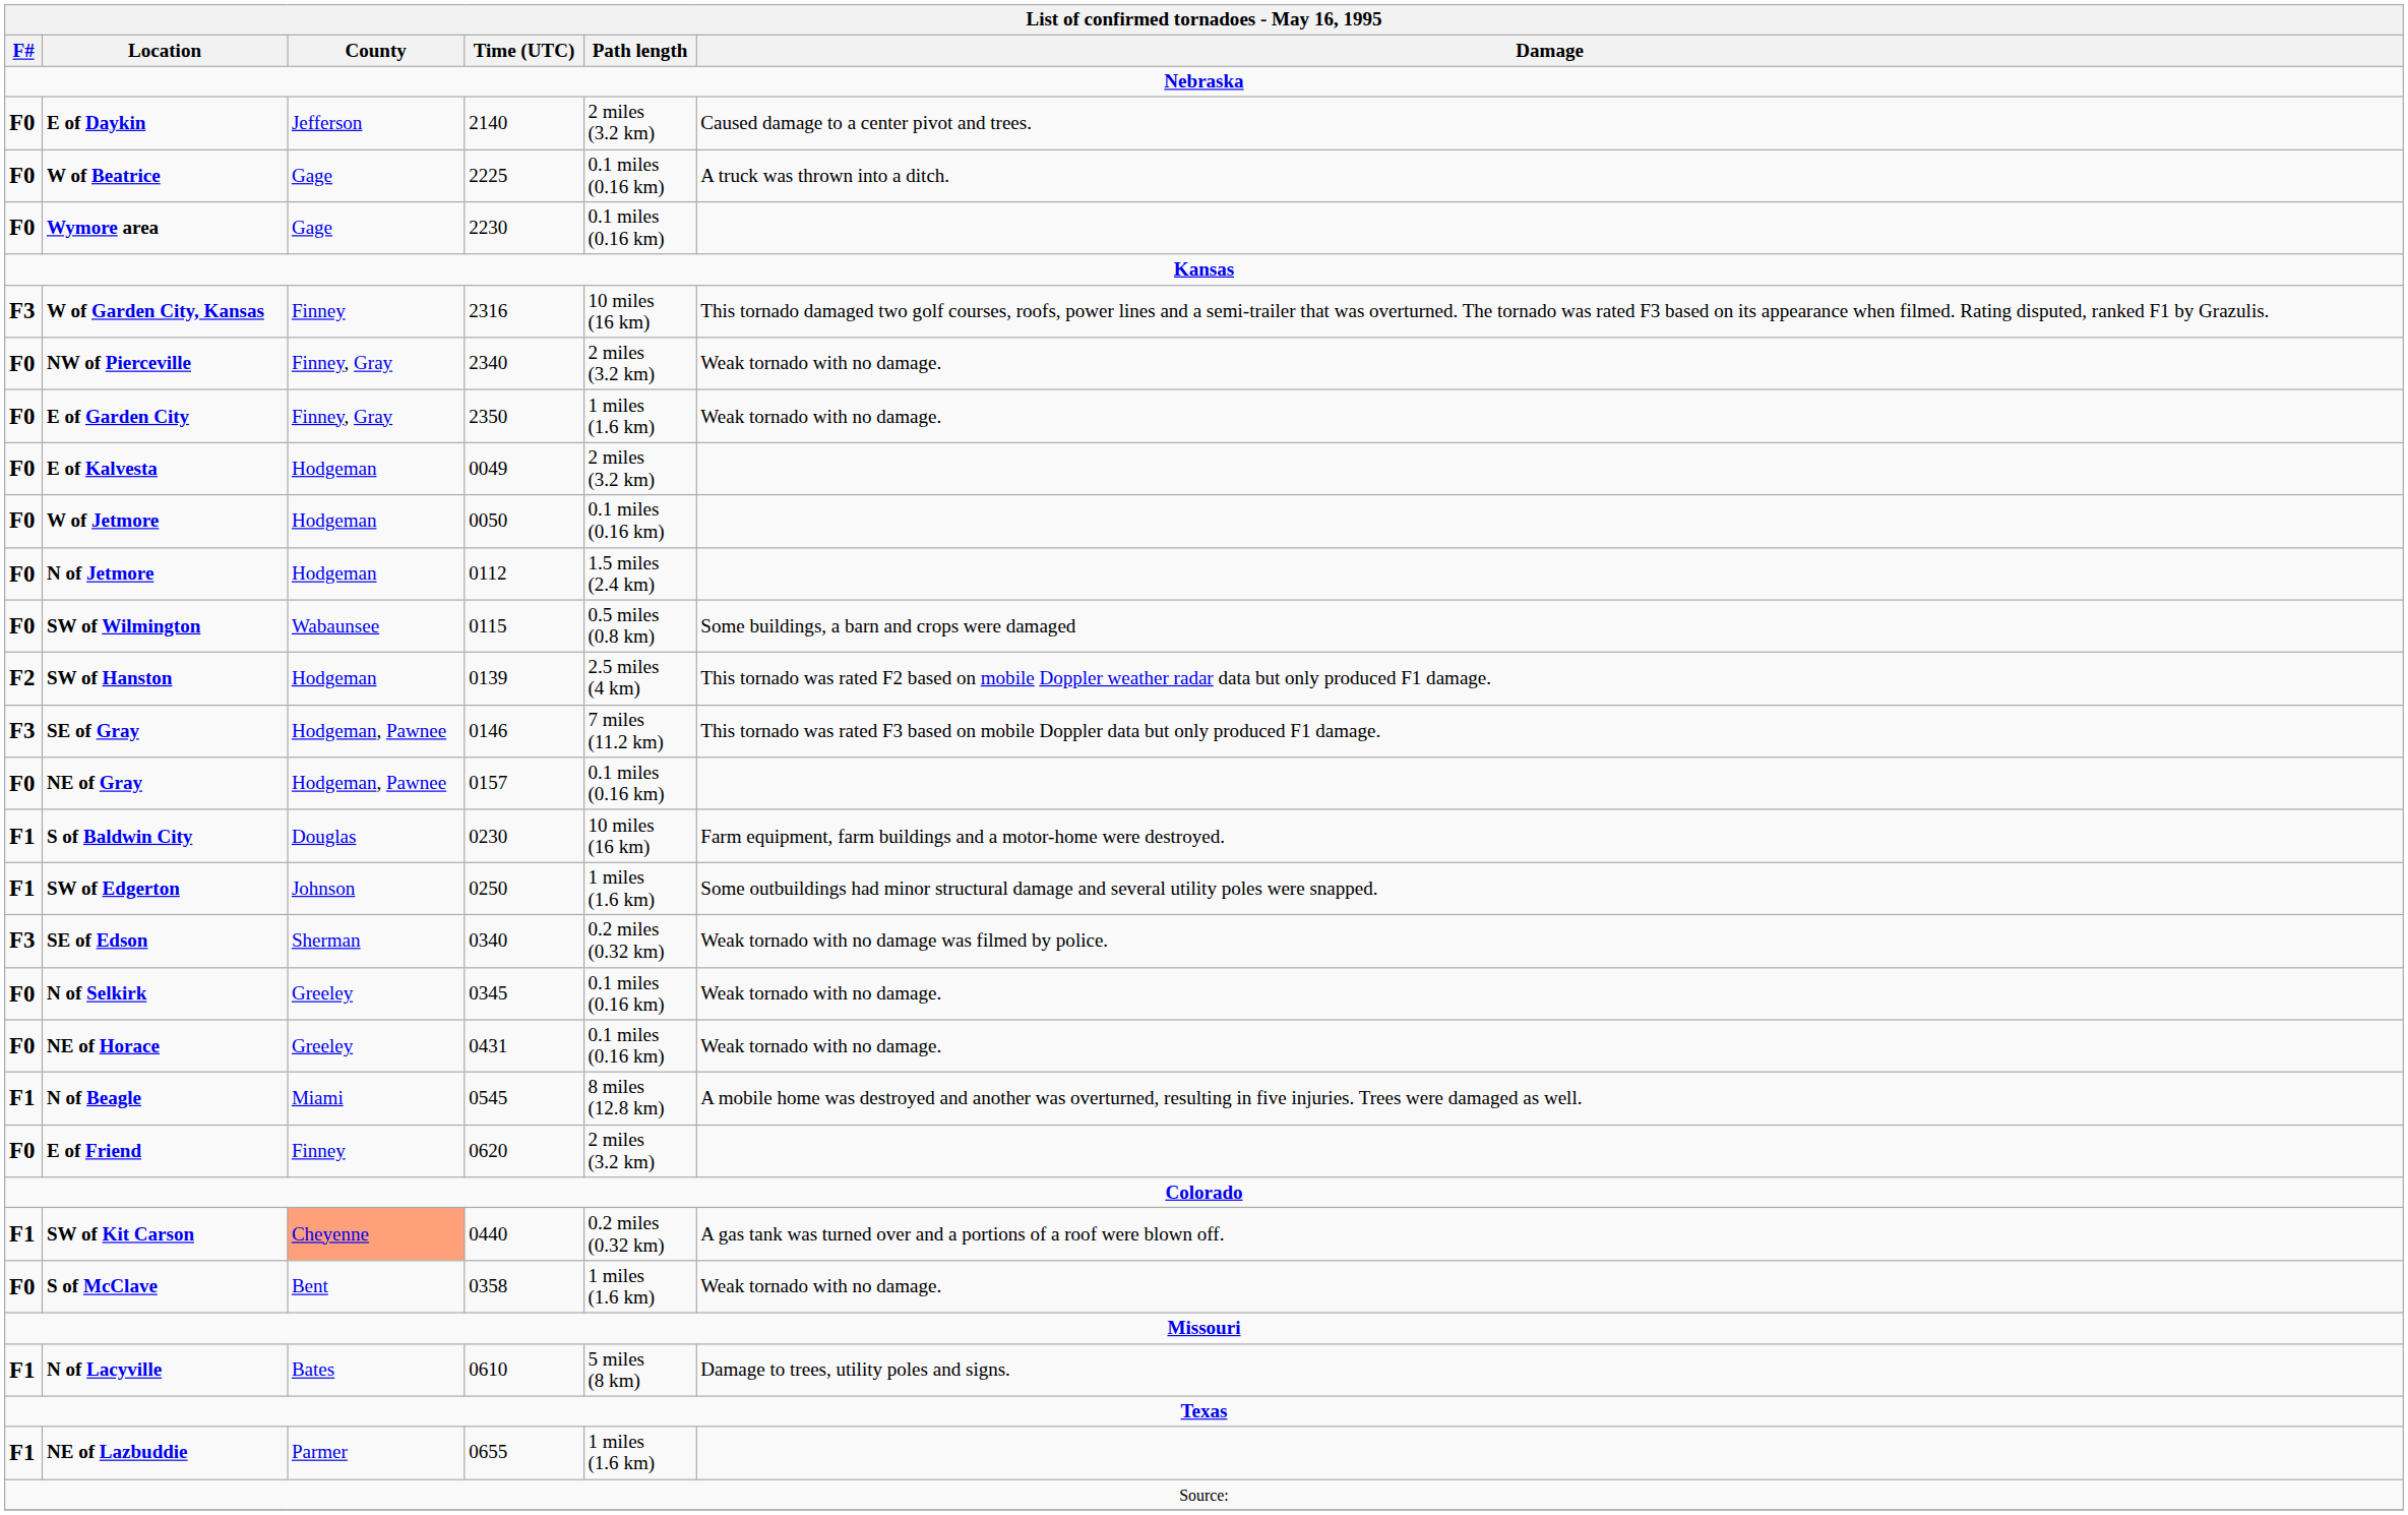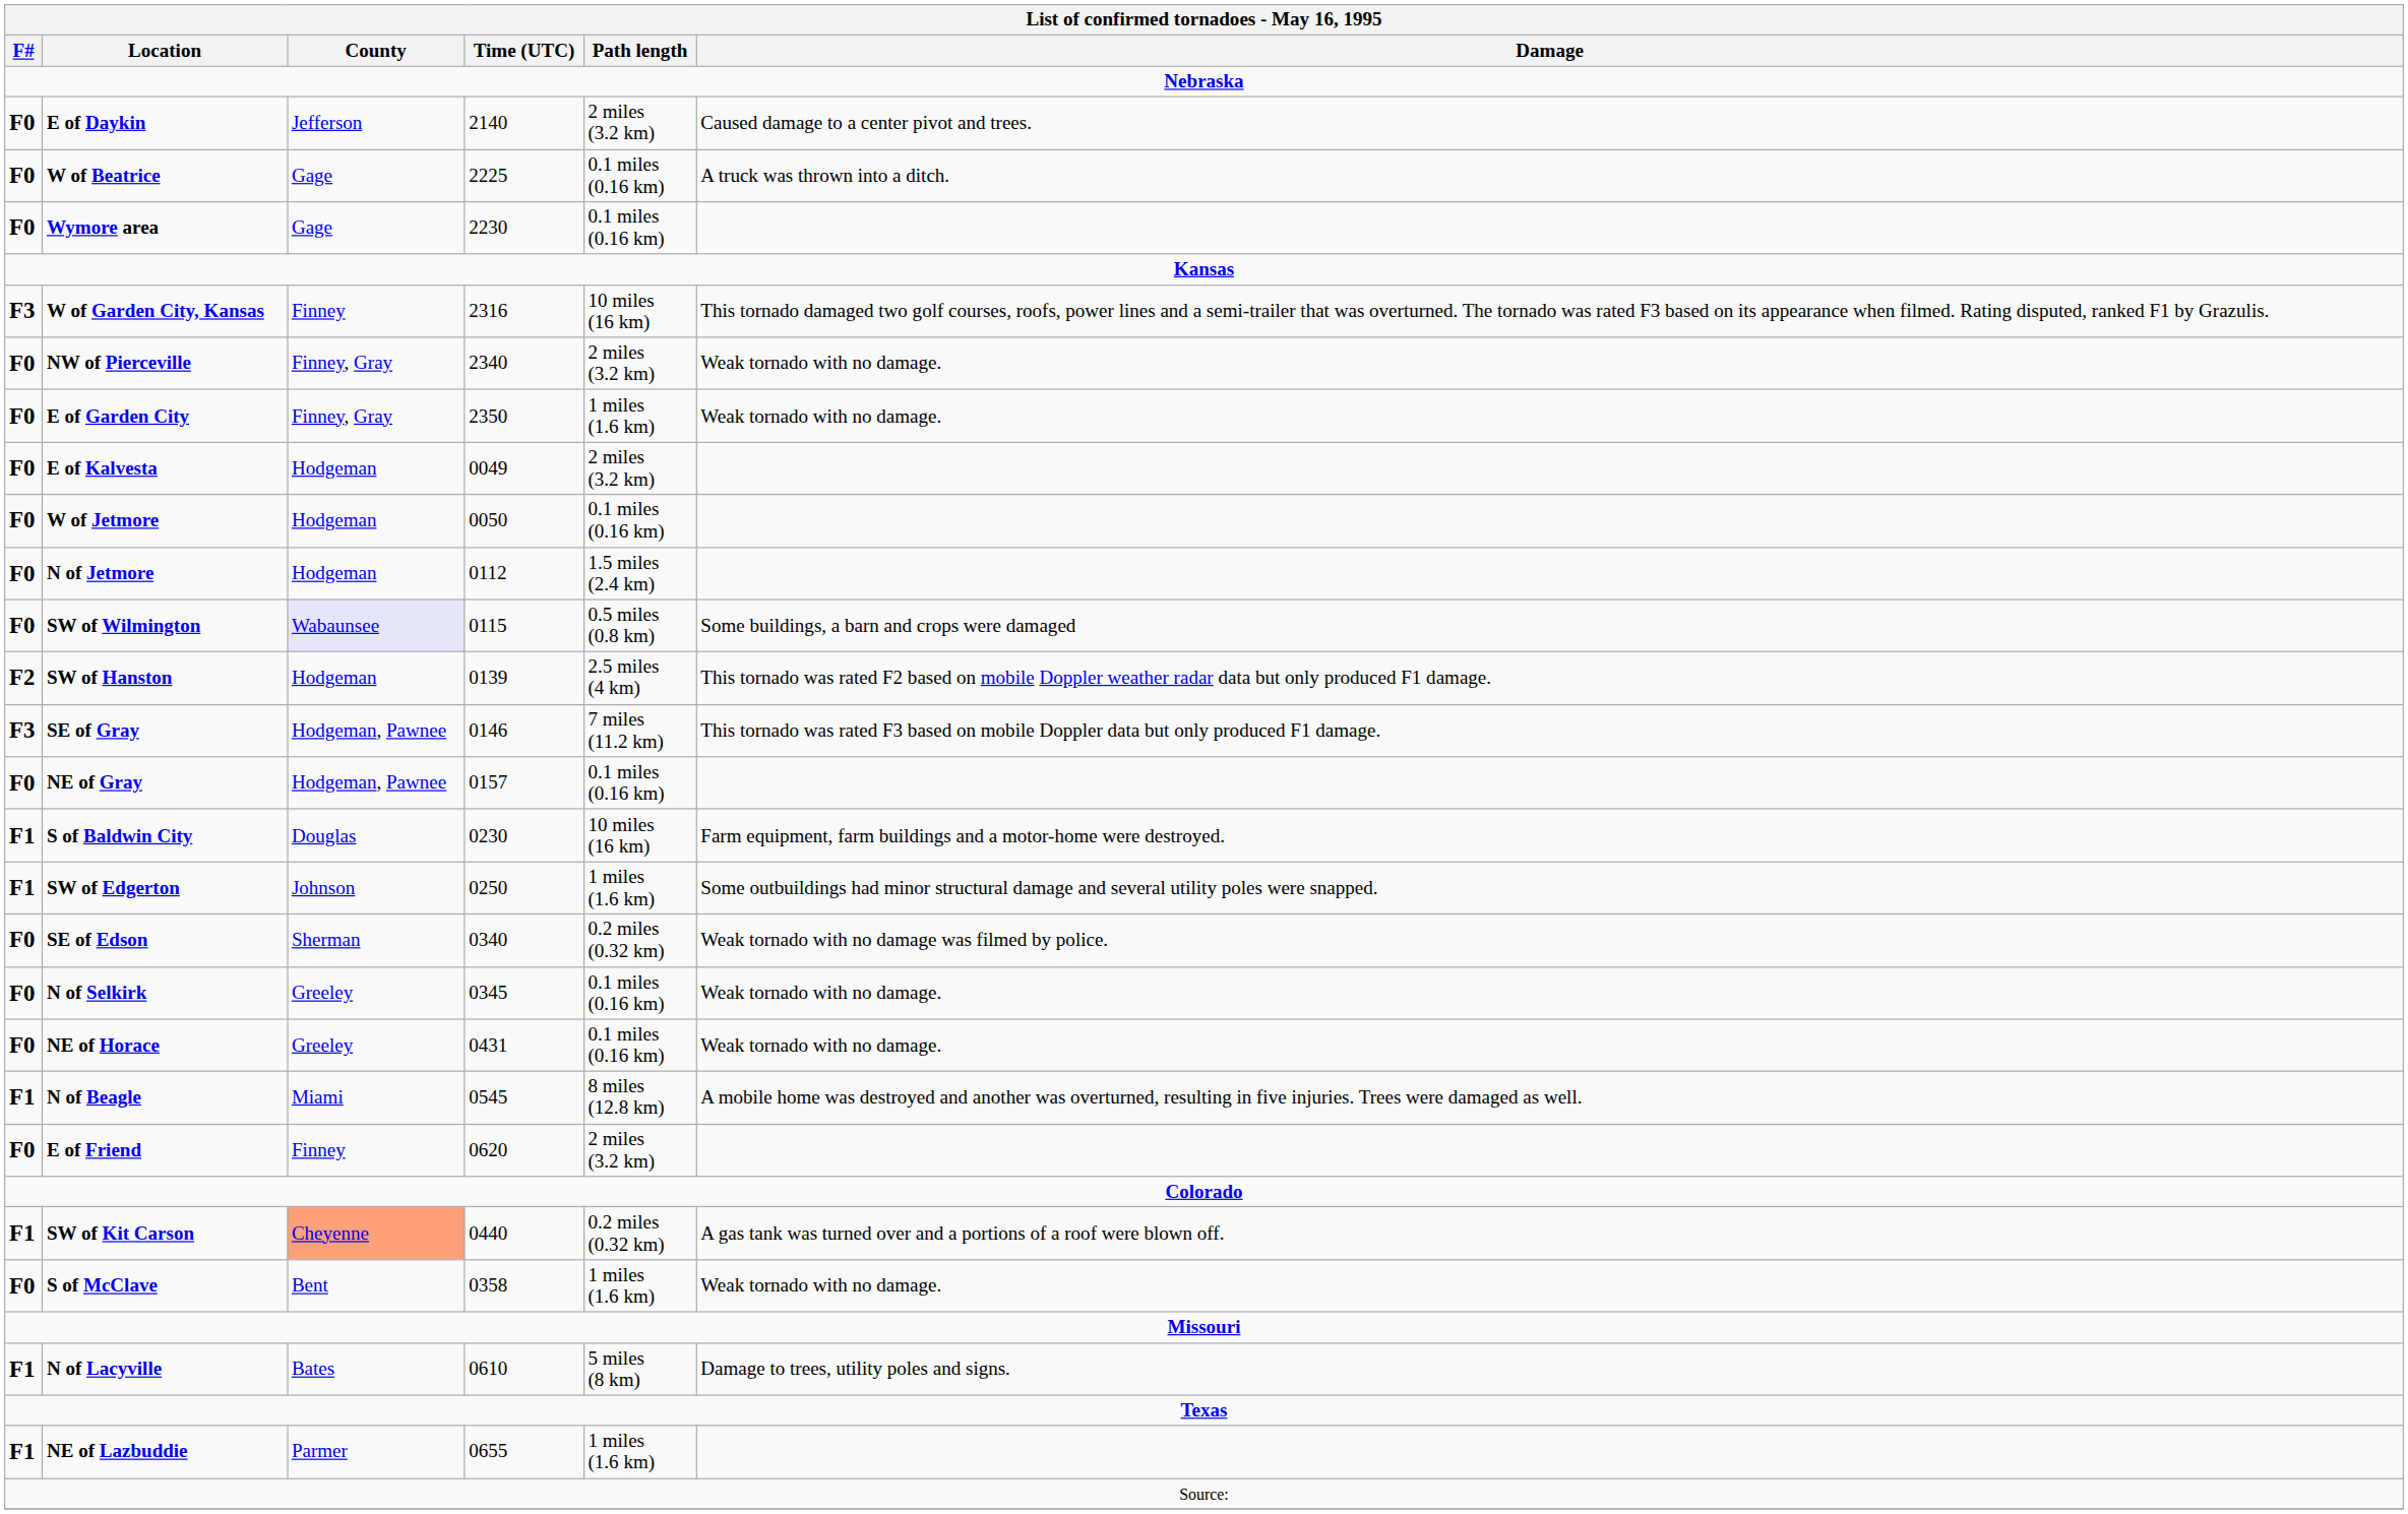SW of Wilmington | List of confirmed tornadoes - May 16, 1995 / County: no background -> lavender background
SE of Edson | List of confirmed tornadoes - May 16, 1995 / F#: F3 -> F0
